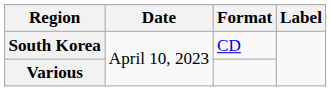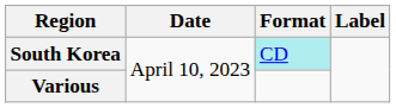South Korea | Format: no background -> paleturquoise background
